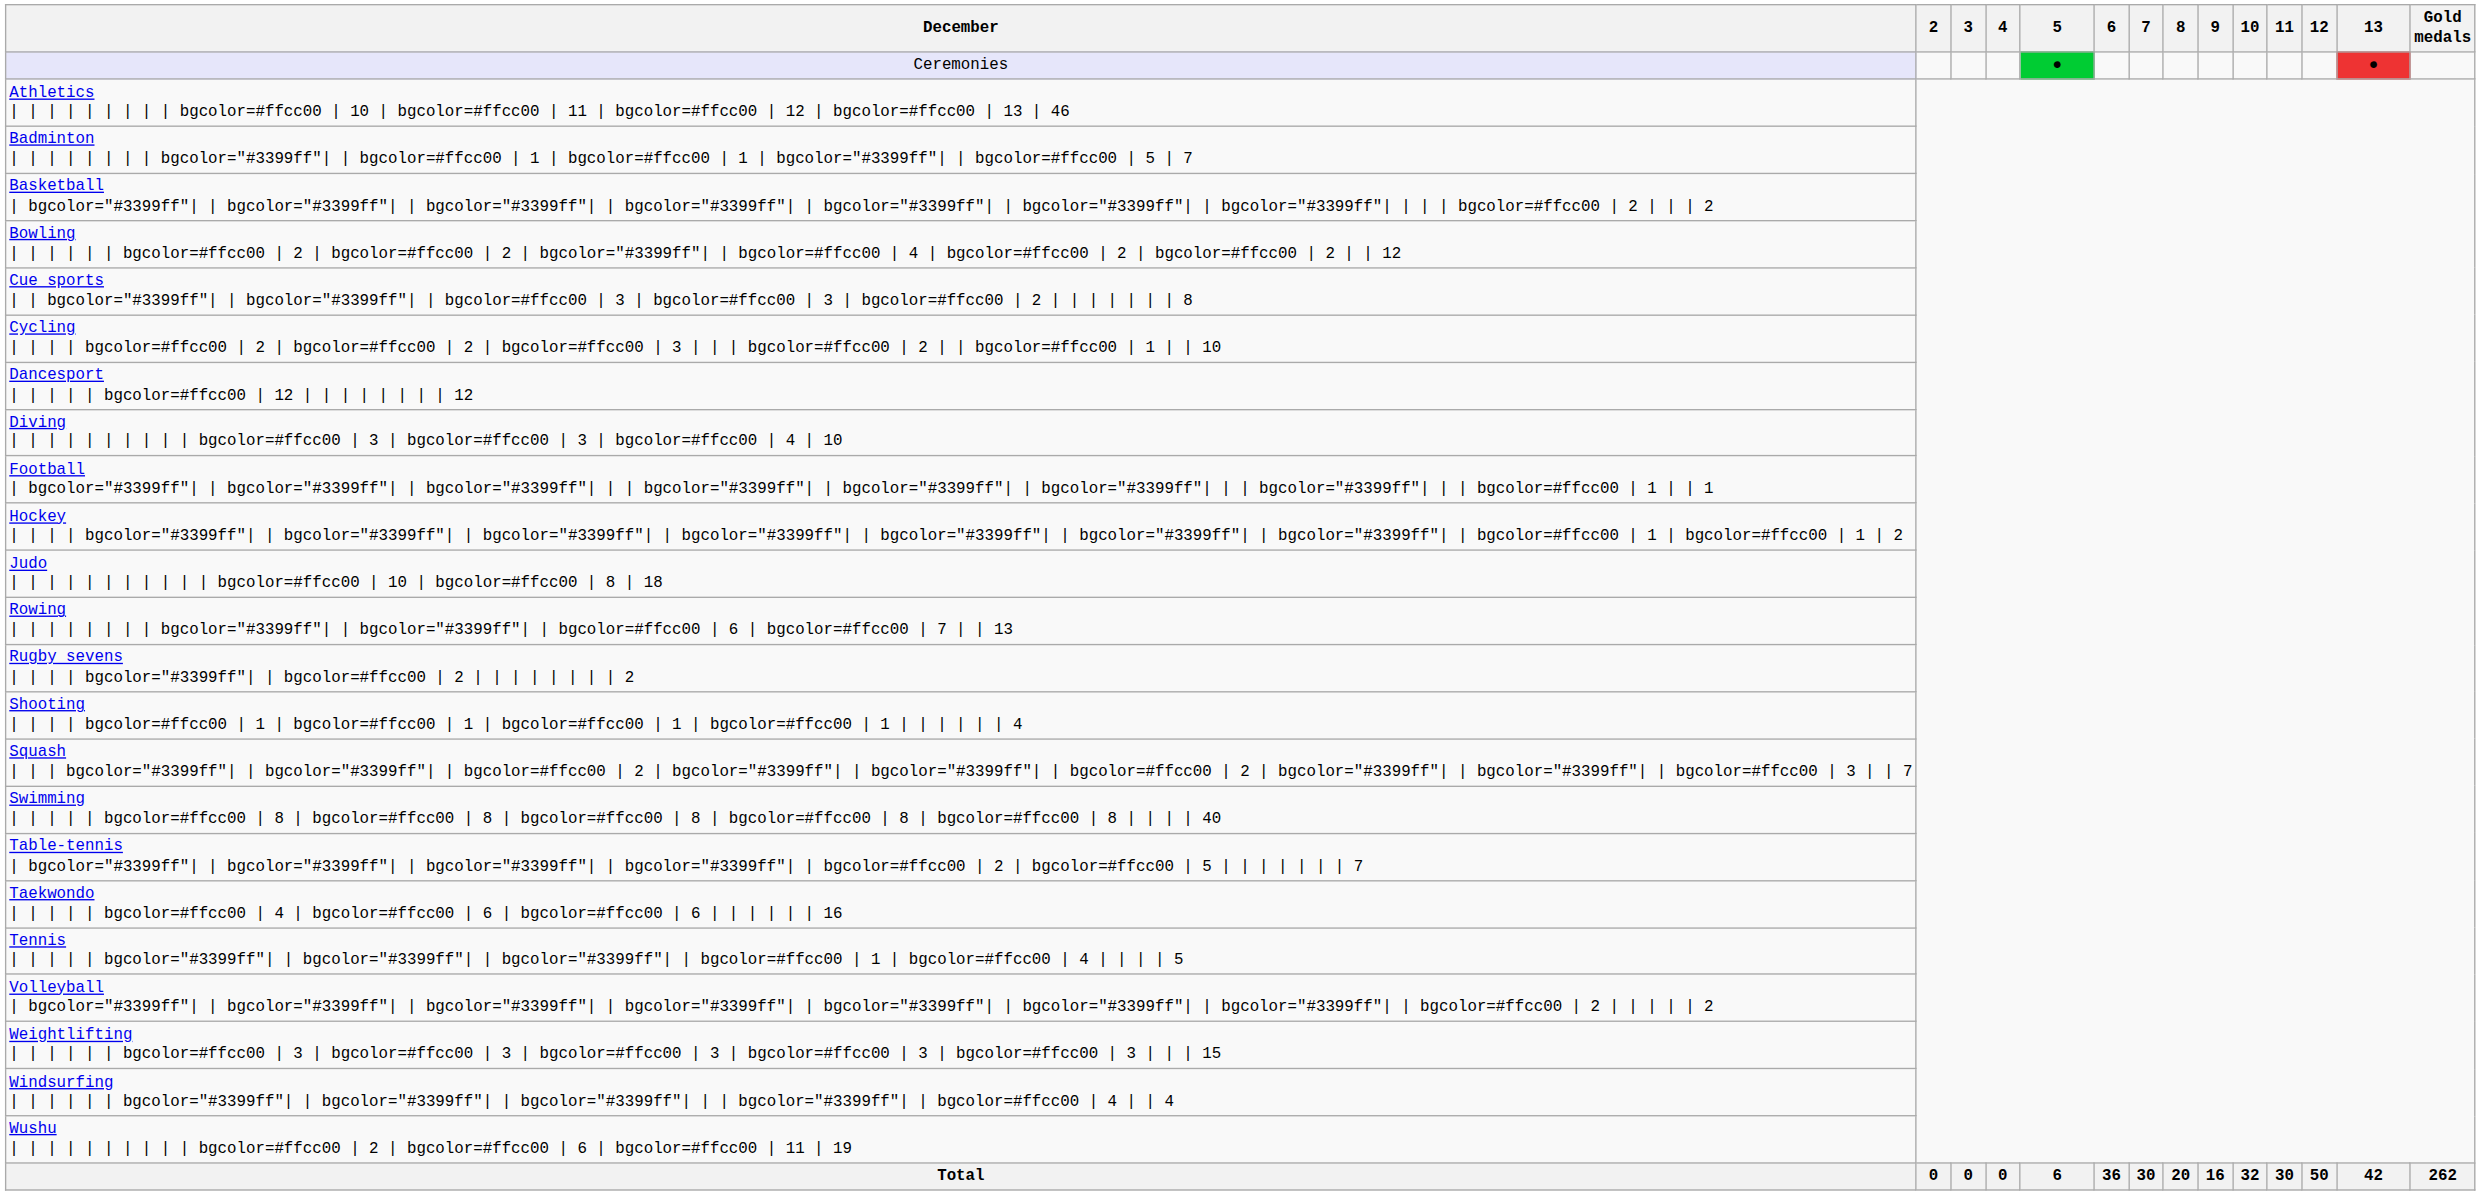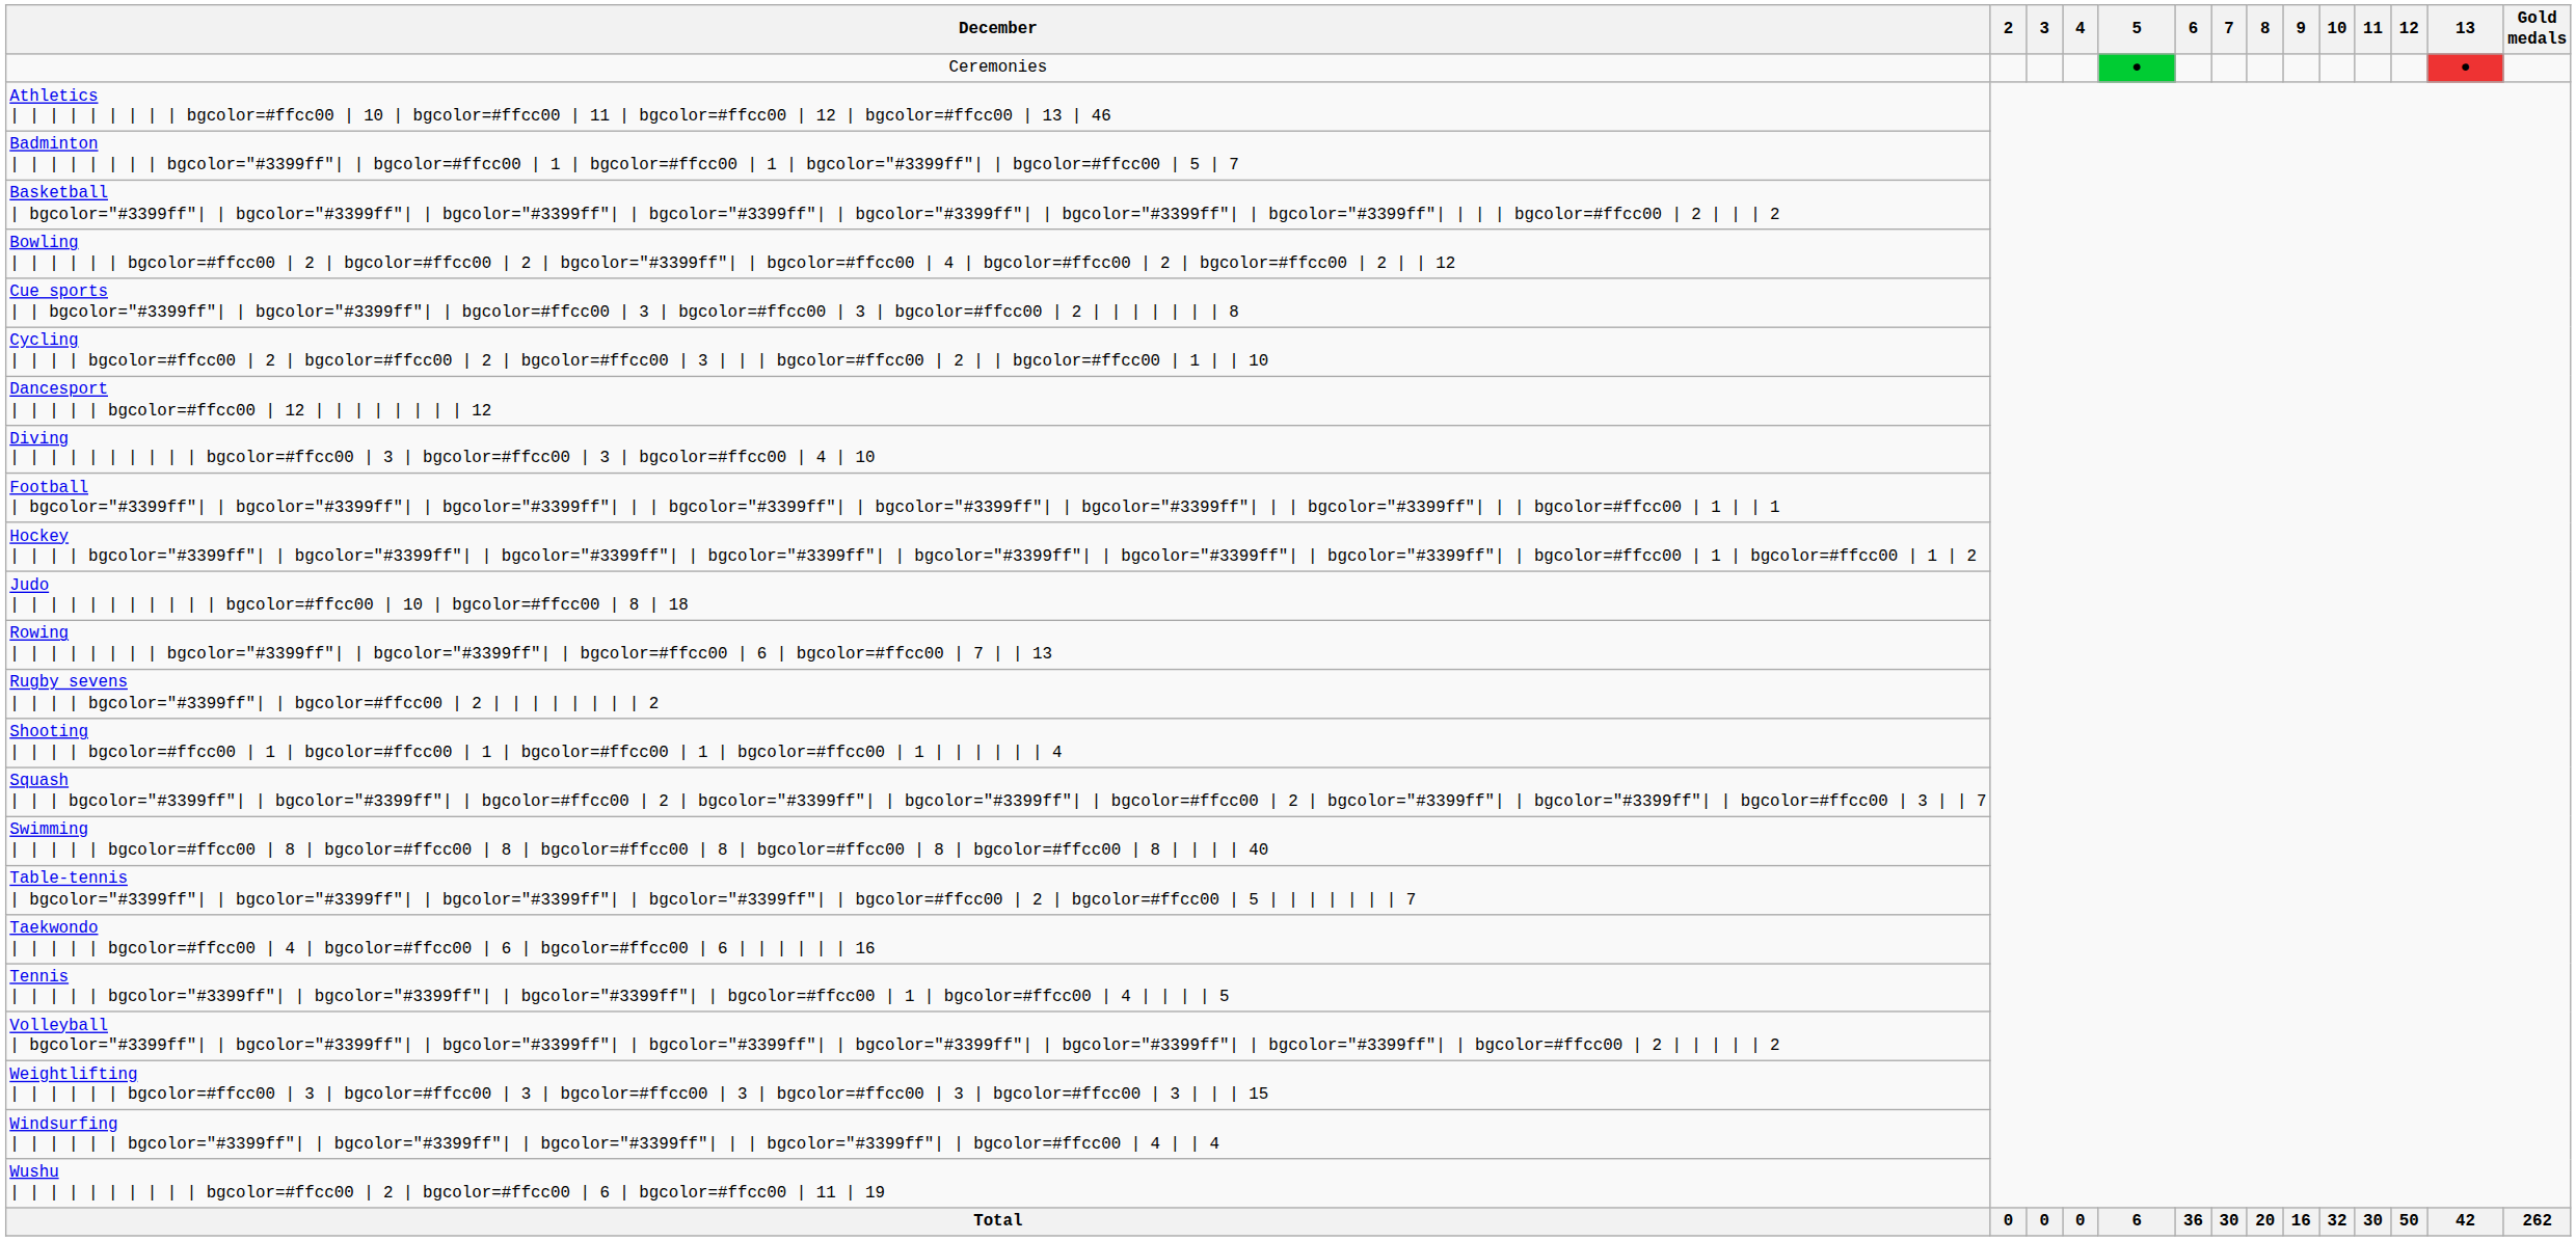Ceremonies | December: lavender background -> no background
